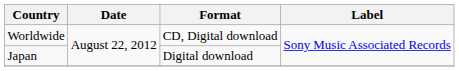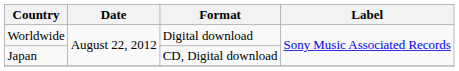Worldwide | Format: CD, Digital download -> Digital download
Japan | Format: Digital download -> CD, Digital download
